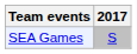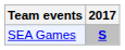SEA Games | 2017: normal -> bold
